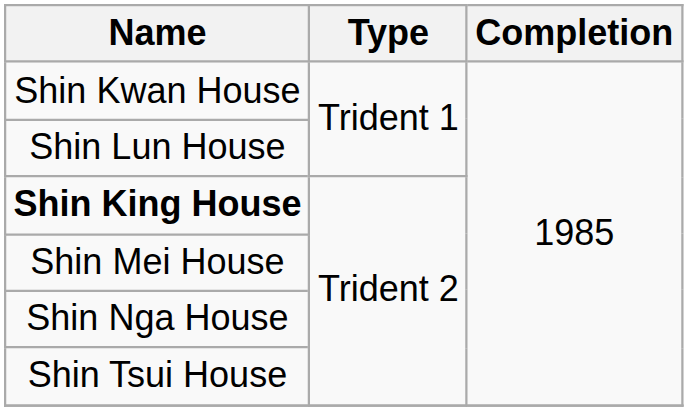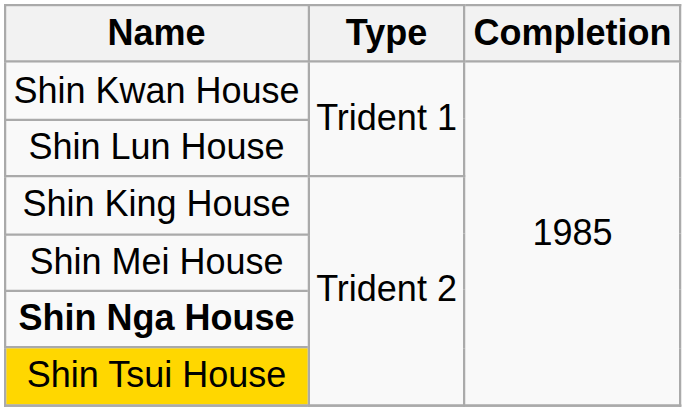Shin King House | Name: bold -> normal
Shin Nga House | Name: normal -> bold
Shin Tsui House | Name: no background -> gold background
